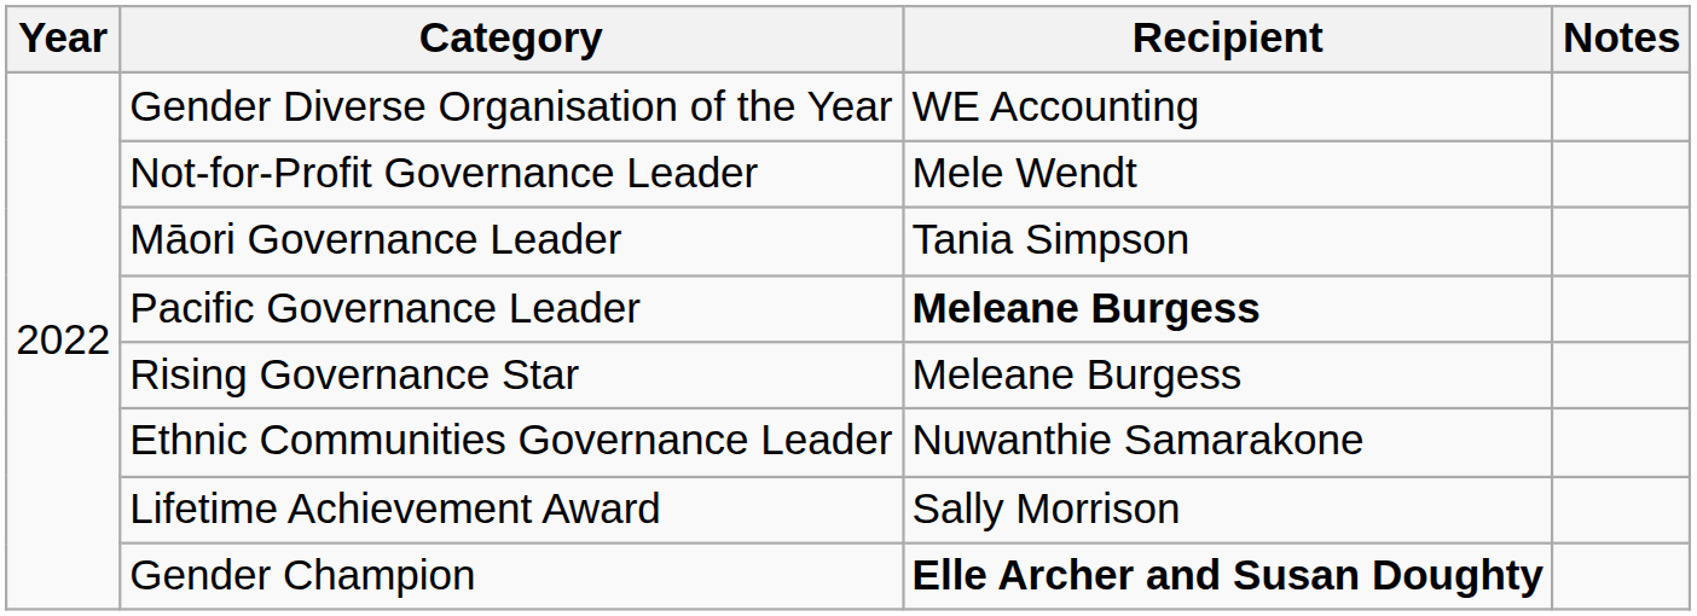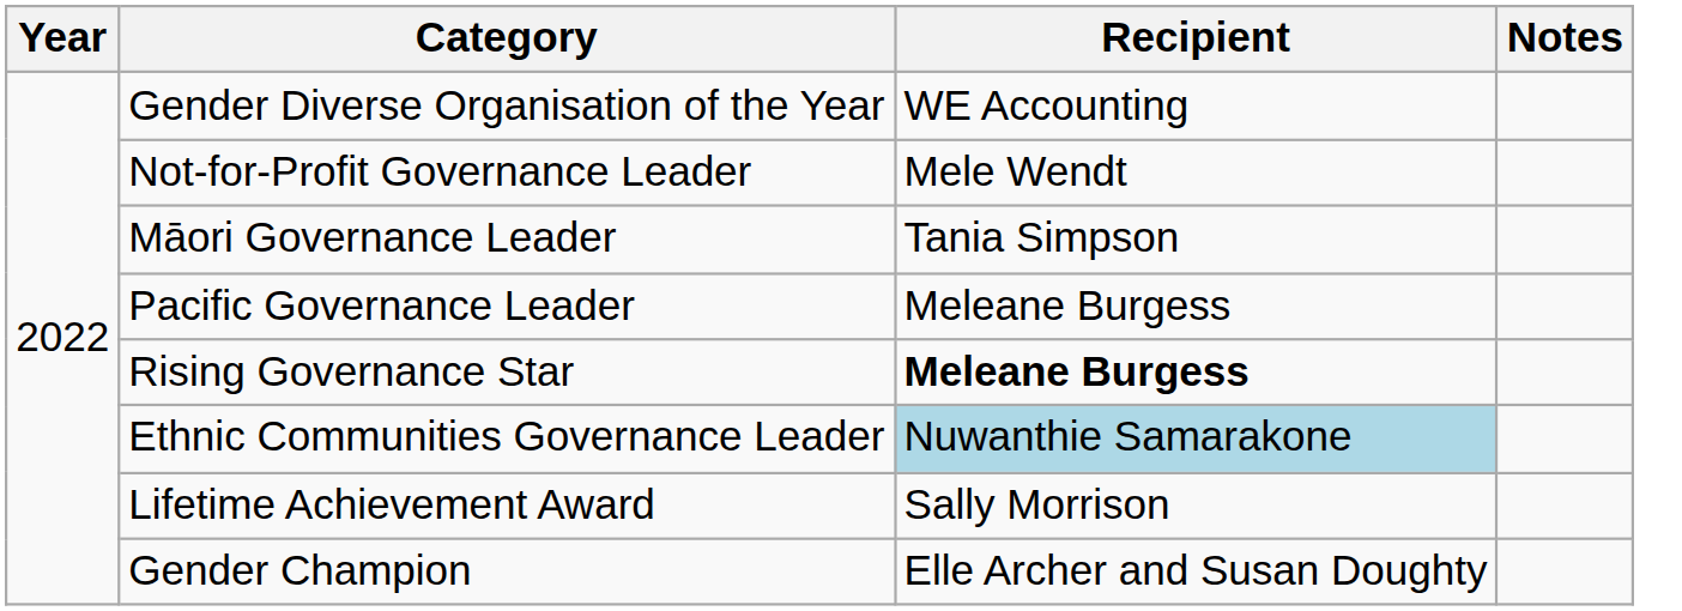Pacific Governance Leader | Recipient: bold -> normal
Rising Governance Star | Recipient: normal -> bold
Ethnic Communities Governance Leader | Recipient: no background -> lightblue background
Gender Champion | Recipient: bold -> normal
